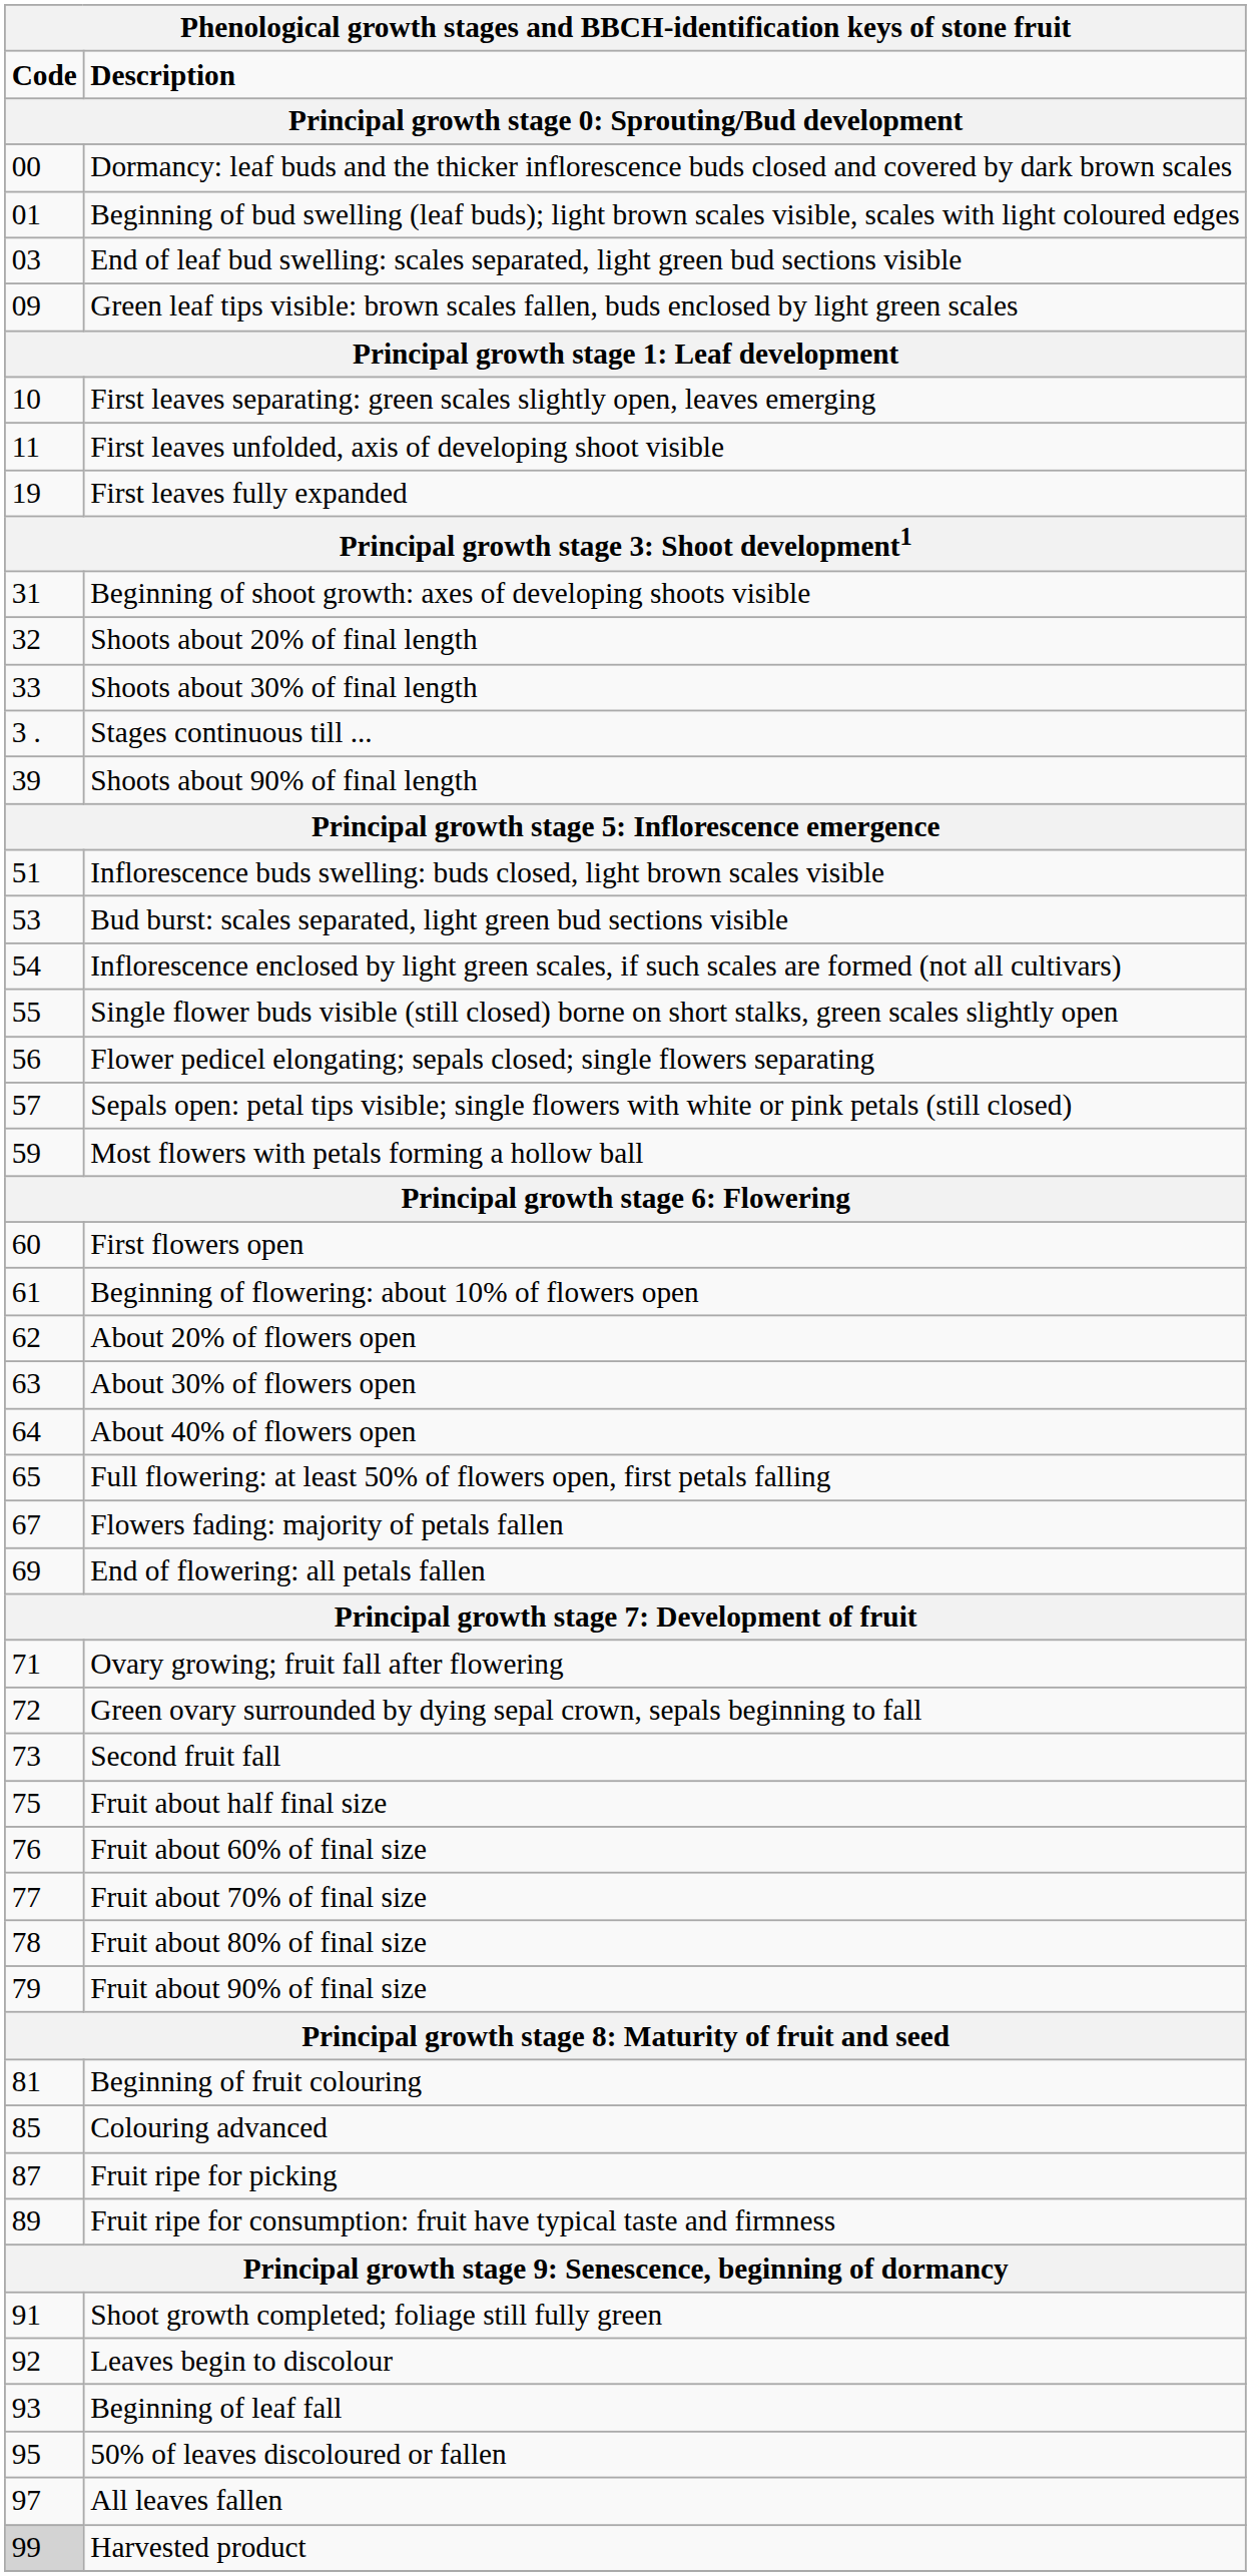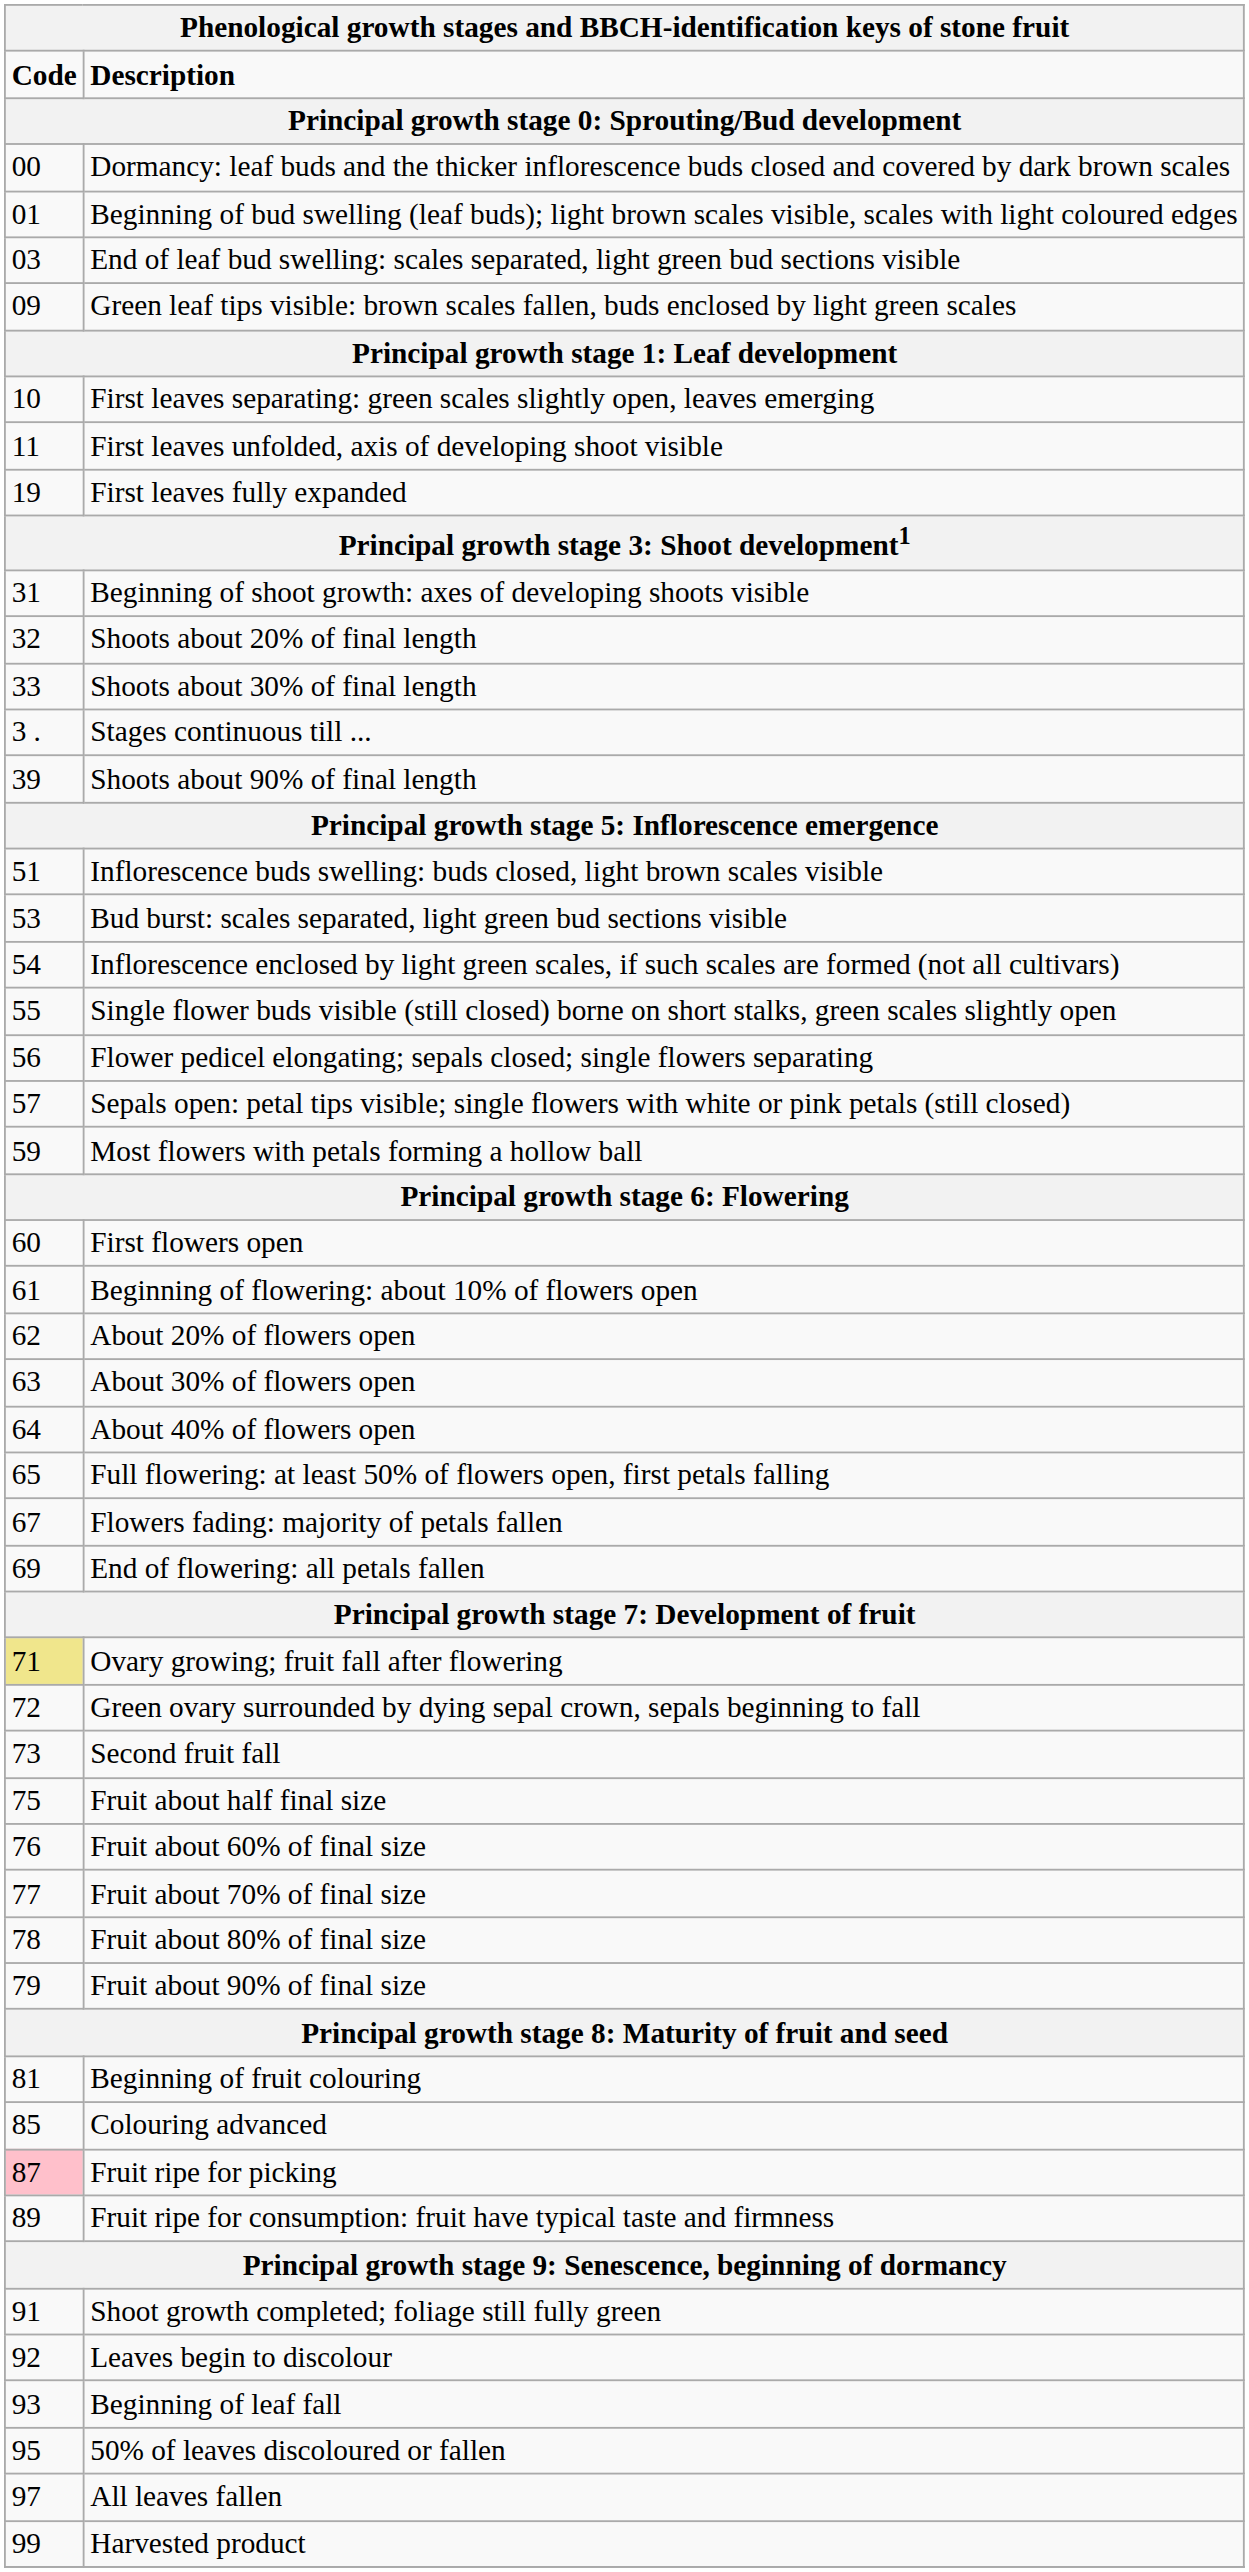Ovary growing; fruit fall after flowering | Code: no background -> khaki background
Fruit ripe for picking | Code: no background -> pink background
Harvested product | Code: lightgrey background -> no background
